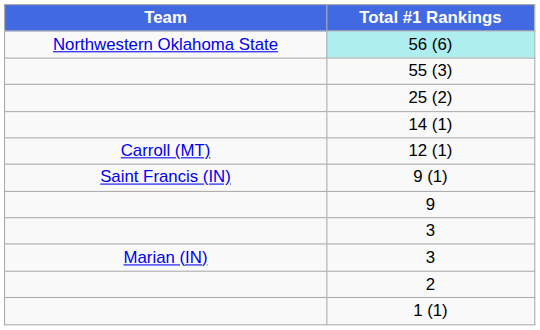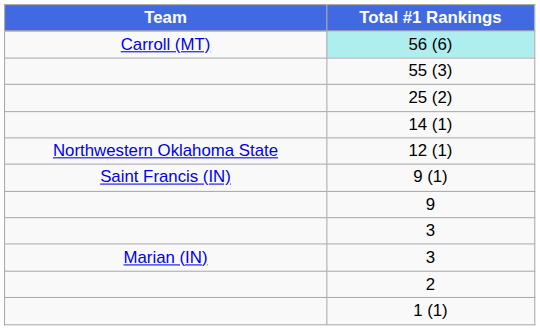row 2 | Team: Northwestern Oklahoma State -> Carroll (MT)
row 6 | Team: Carroll (MT) -> Northwestern Oklahoma State
